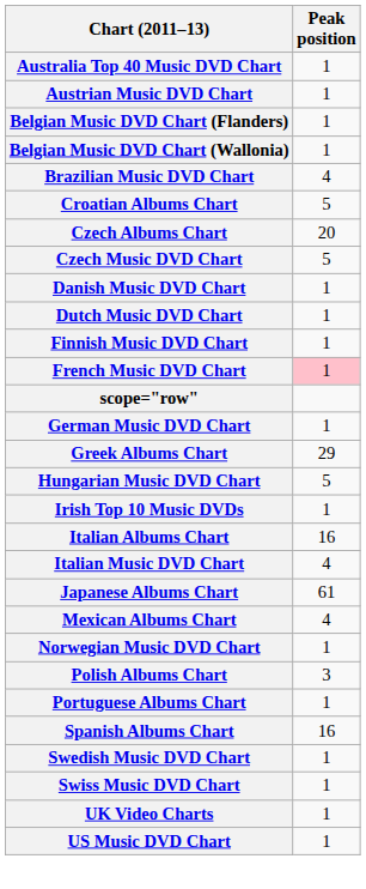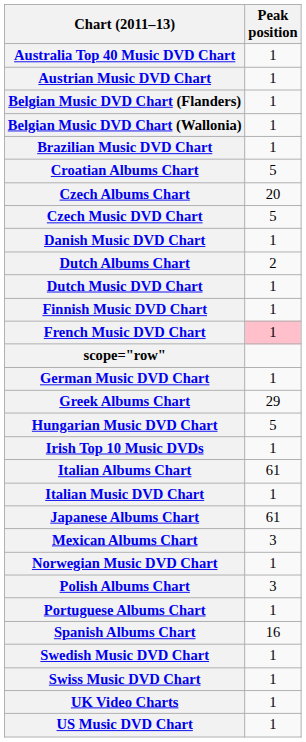Brazilian Music DVD Chart | Peak position: 4 -> 1
+ row: Dutch Albums Chart | 2
Italian Albums Chart | Peak position: 16 -> 61
Italian Music DVD Chart | Peak position: 4 -> 1
Mexican Albums Chart | Peak position: 4 -> 3
